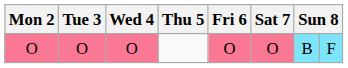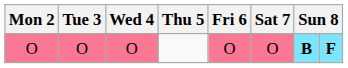row 2 | column 7: normal -> bold
row 2 | column 8: normal -> bold
